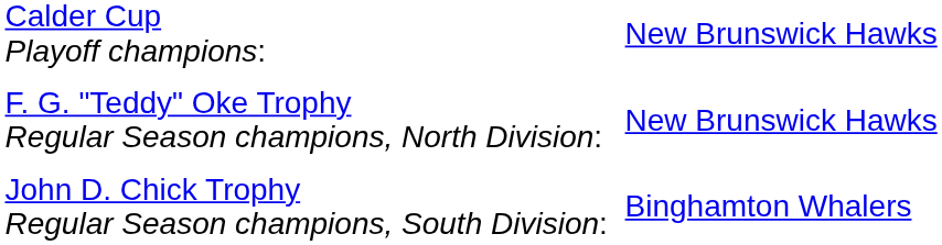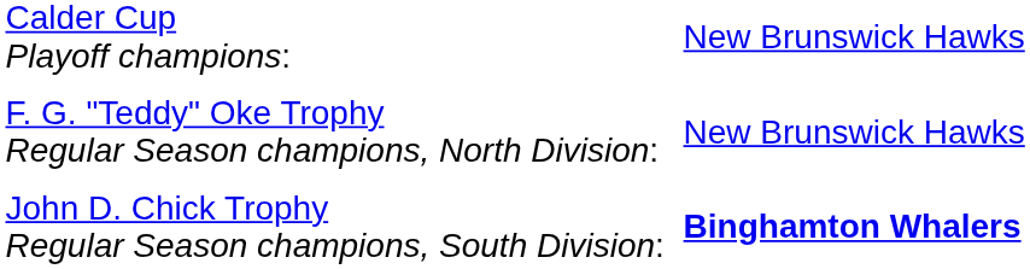row 3 | column 2: normal -> bold
